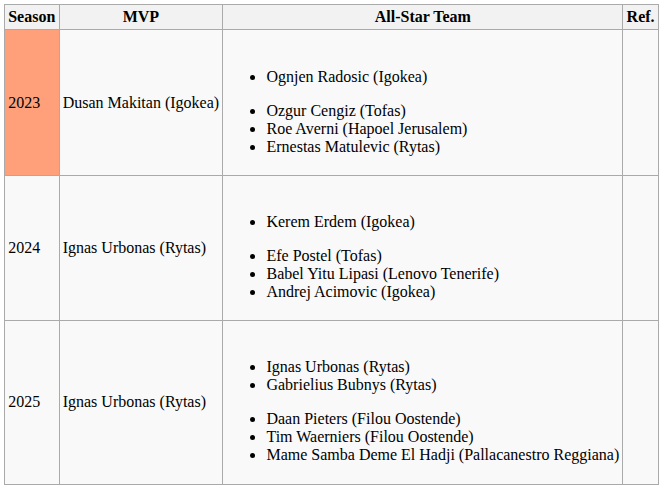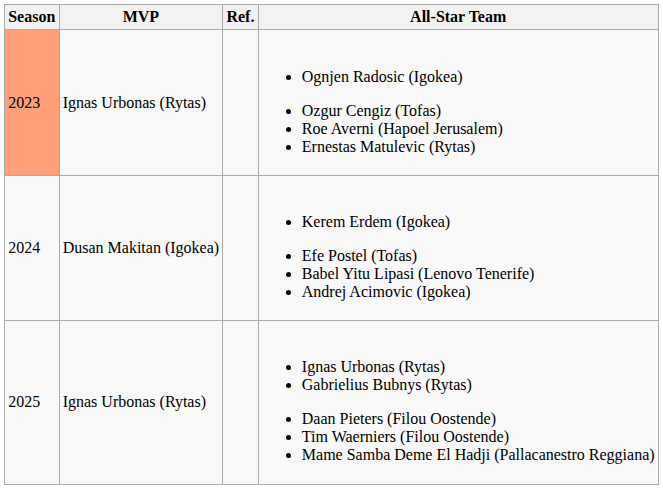columns swapped: All-Star Team <-> Ref.
row 2 | MVP: Dusan Makitan (Igokea) -> Ignas Urbonas (Rytas)
row 3 | MVP: Ignas Urbonas (Rytas) -> Dusan Makitan (Igokea)
